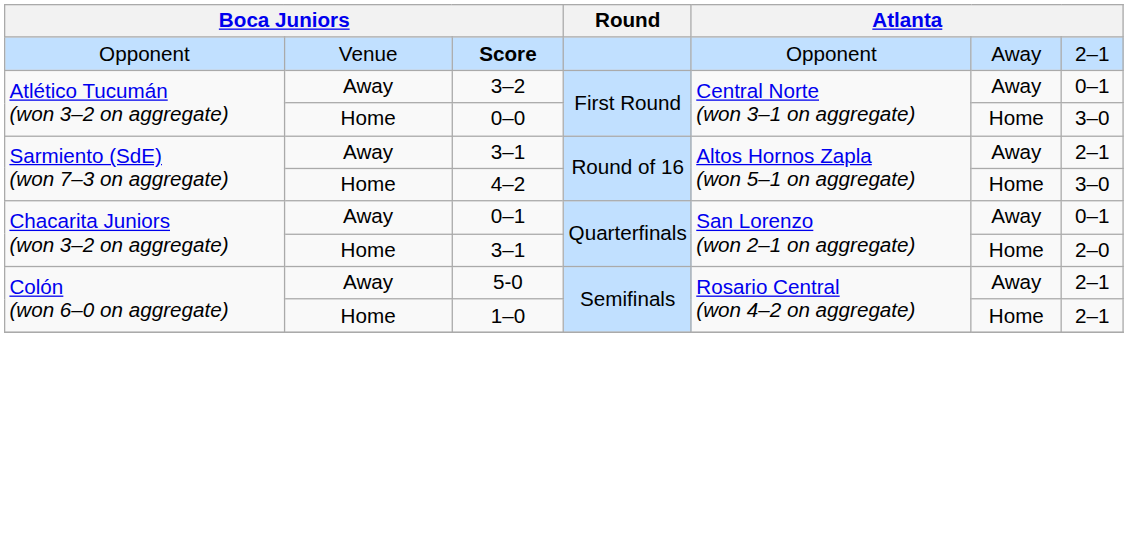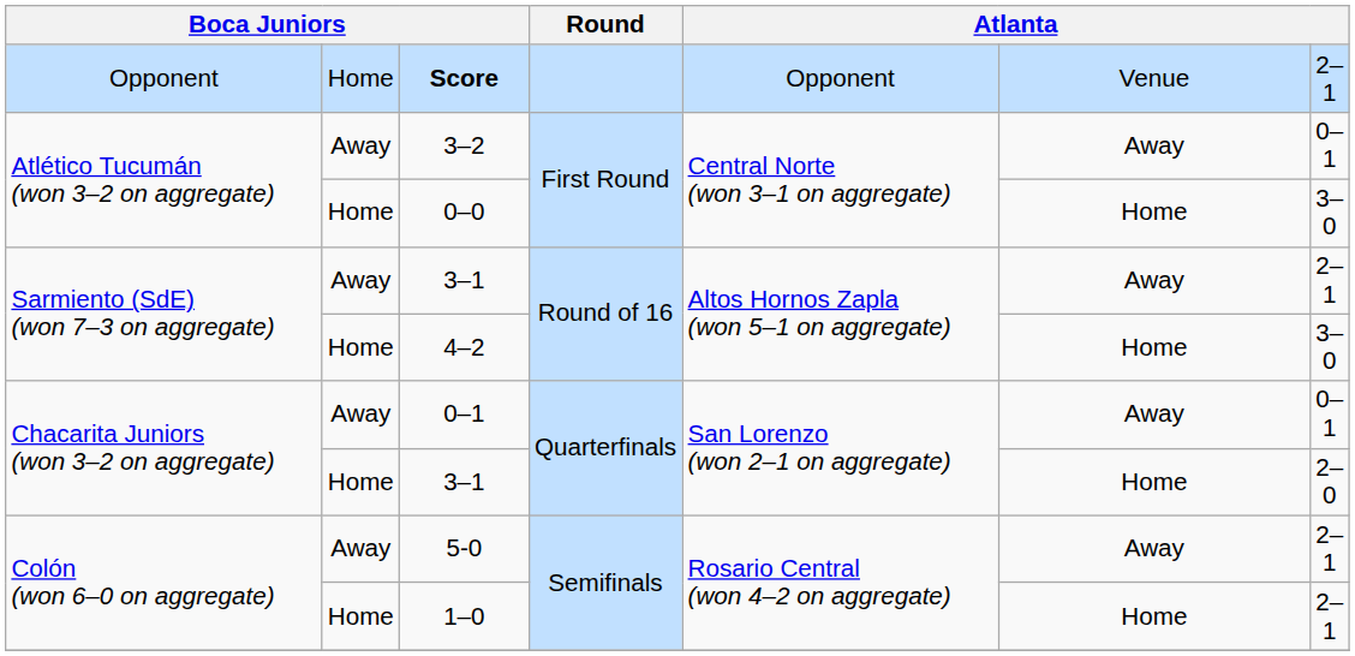row 2 | column 2: Venue -> Home
row 2 | column 6: Away -> Venue
